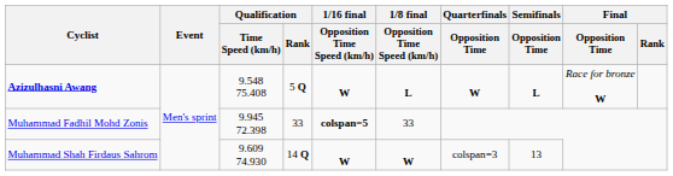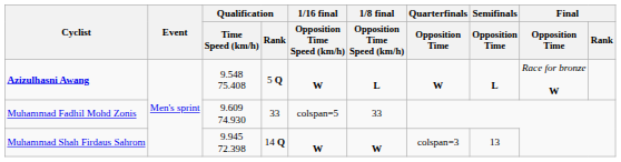Muhammad Fadhil Mohd Zonis | Qualification / Time Speed (km/h): 9.945 72.398 -> 9.609 74.930
Muhammad Fadhil Mohd Zonis | 1/16 final / Opposition Time Speed (km/h): bold -> normal
Muhammad Shah Firdaus Sahrom | Qualification / Time Speed (km/h): 9.609 74.930 -> 9.945 72.398
